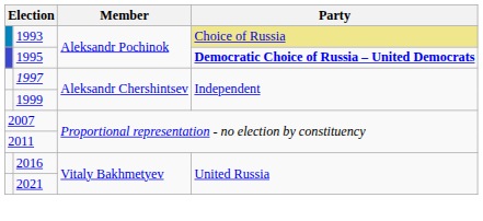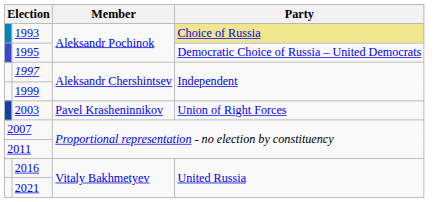1995 | Party: bold -> normal
+ row: 2003 | Pavel Krasheninnikov | Union of Right Forces
